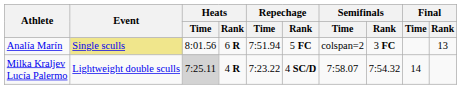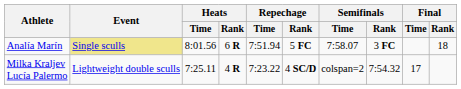Analía Marín | Semifinals / Time: colspan=2 -> 7:58.07
Analía Marín | Final / Rank: 13 -> 18
Milka Kraljev Lucía Palermo | Heats / Time: lightgrey background -> no background
Milka Kraljev Lucía Palermo | Semifinals / Time: 7:58.07 -> colspan=2
Milka Kraljev Lucía Palermo | Final / Time: 14 -> 17
